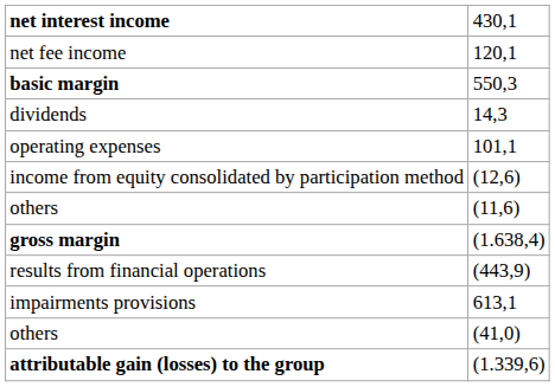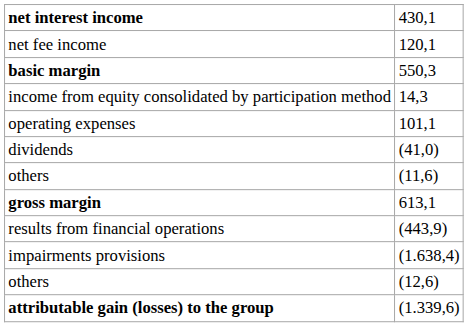row 4 | column 1: dividends -> income from equity consolidated by participation method
row 6 | column 1: income from equity consolidated by participation method -> dividends
row 6 | column 2: (12,6) -> (41,0)
row 8 | column 2: (1.638,4) -> 613,1
row 10 | column 2: 613,1 -> (1.638,4)
row 11 | column 2: (41,0) -> (12,6)
